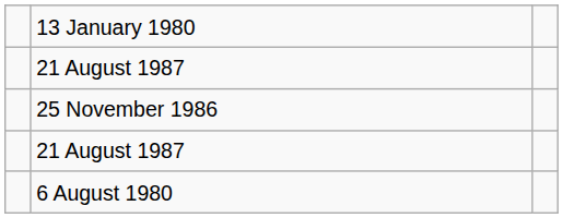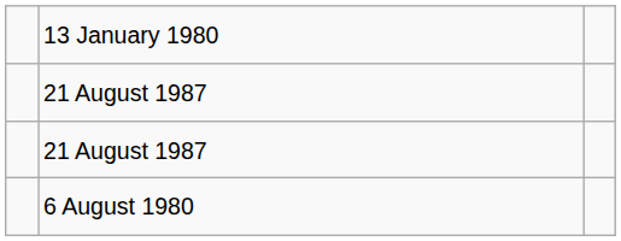- row: 25 November 1986
